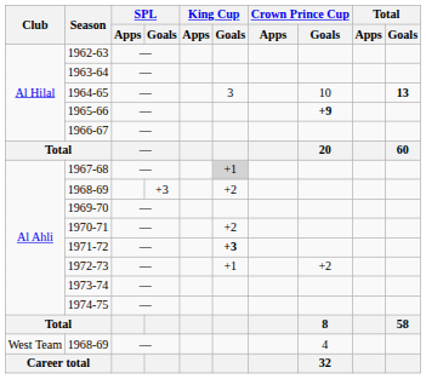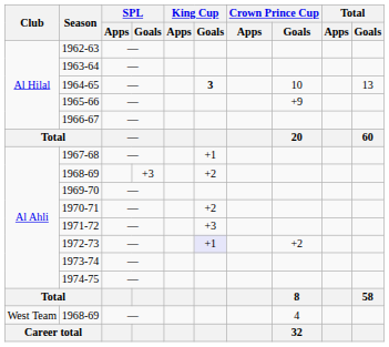1964-65 | King Cup / Goals: normal -> bold
1964-65 | Total / Goals: bold -> normal
1965-66 | Crown Prince Cup / Goals: bold -> normal
1967-68 | King Cup / Goals: lightgrey background -> no background
1971-72 | King Cup / Goals: bold -> normal
1972-73 | King Cup / Goals: no background -> lavender background
